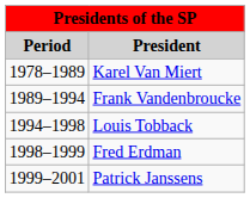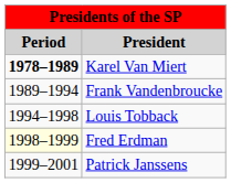Karel Van Miert | Period: normal -> bold
Fred Erdman | Period: no background -> lightyellow background
